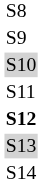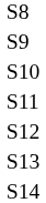S10 | column 1: lightgrey background -> no background
S12 | column 1: bold -> normal
S13 | column 1: lightgrey background -> no background
